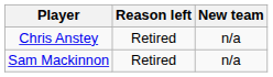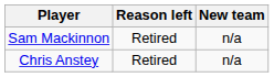rows swapped: Chris Anstey <-> Sam Mackinnon
